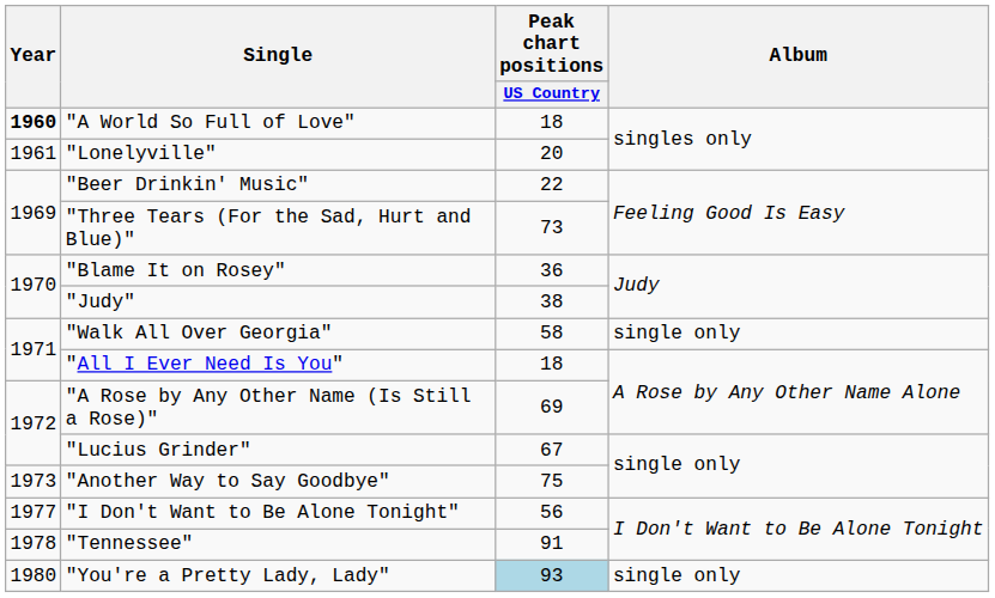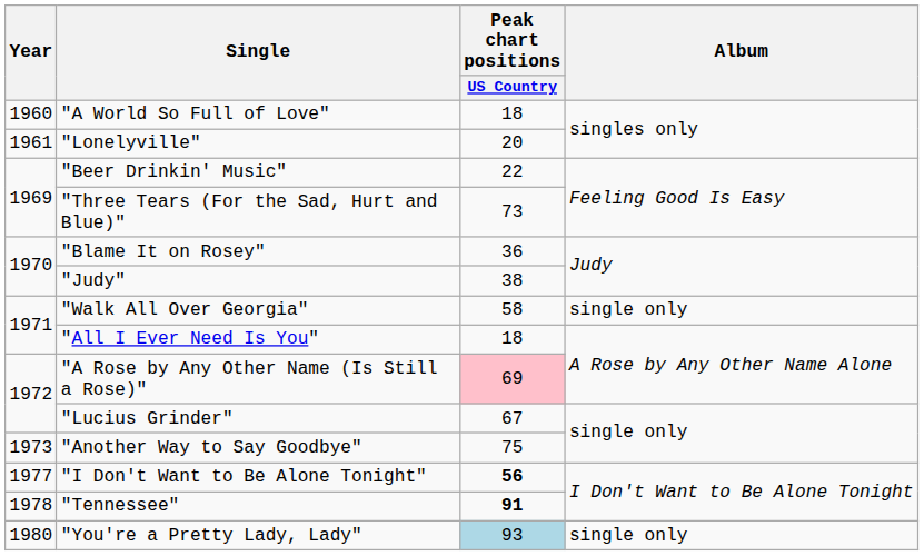"A World So Full of Love" | Year: bold -> normal
"A Rose by Any Other Name (Is Still a Rose)" | Peak chart positions / US Country: no background -> pink background
"I Don't Want to Be Alone Tonight" | Peak chart positions / US Country: normal -> bold
"Tennessee" | Peak chart positions / US Country: normal -> bold
